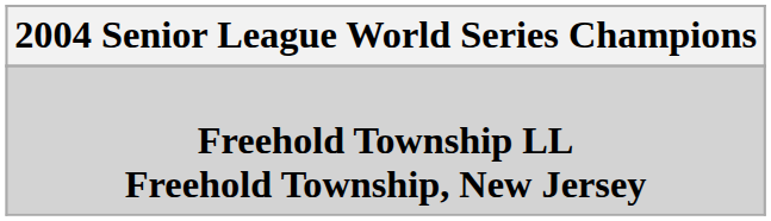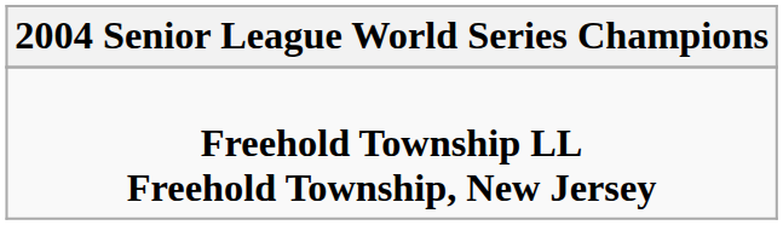row 2 | column 1: lightgrey background -> no background
